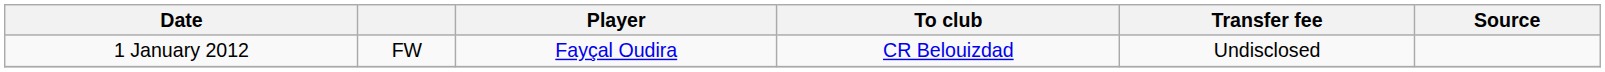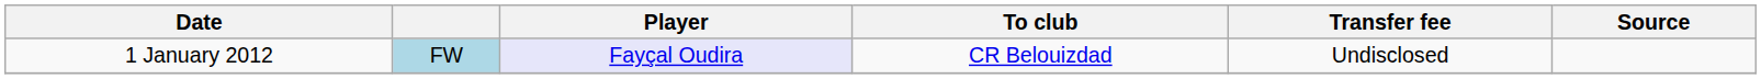1 January 2012 | column 2: no background -> lightblue background
1 January 2012 | Player: no background -> lavender background
